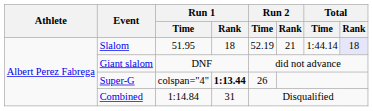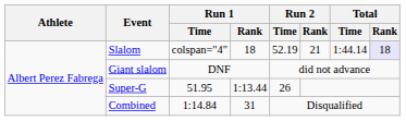Slalom | Run 1 / Time: 51.95 -> colspan="4"
Super-G | Run 1 / Time: colspan="4" -> 51.95
Super-G | Run 1 / Rank: bold -> normal
